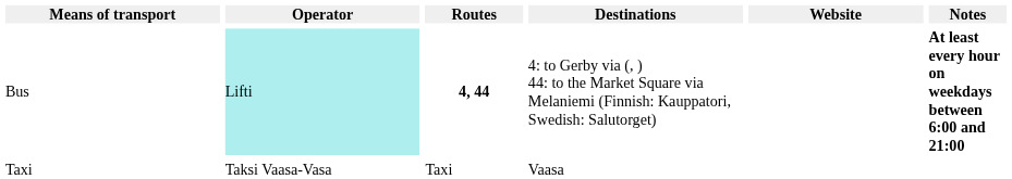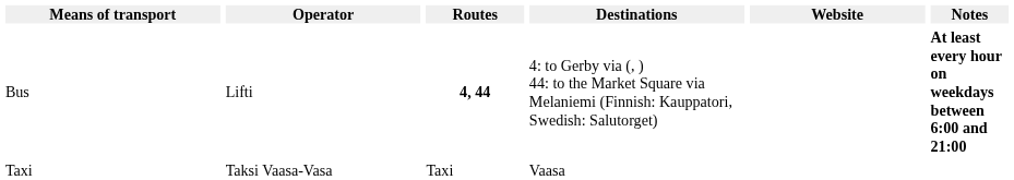Bus | Operator: paleturquoise background -> no background
